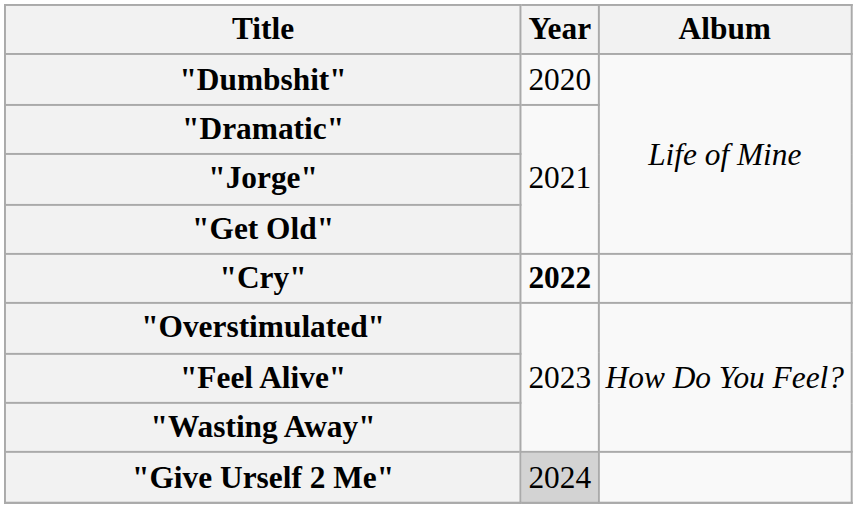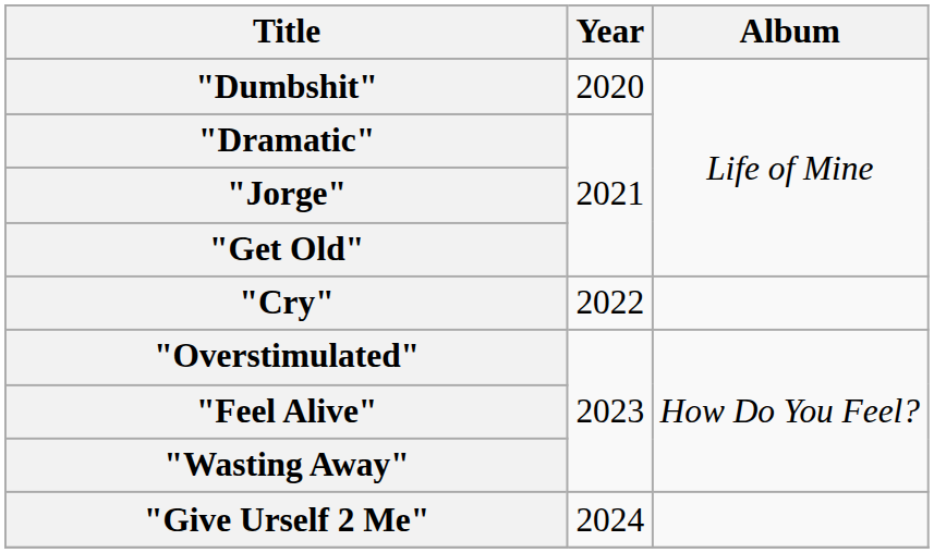"Cry" | Year: bold -> normal
"Give Urself 2 Me" | Year: lightgrey background -> no background
